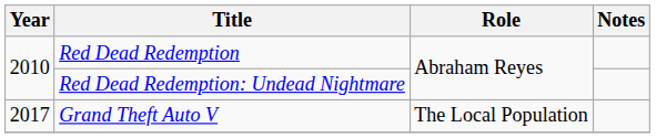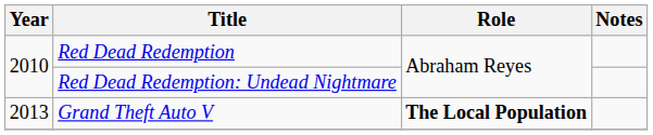Grand Theft Auto V | Year: 2017 -> 2013
Grand Theft Auto V | Role: normal -> bold
